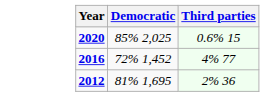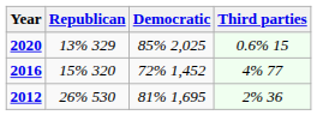+ column: Republican | 13% 329 | 15% 320 | 26% 530
